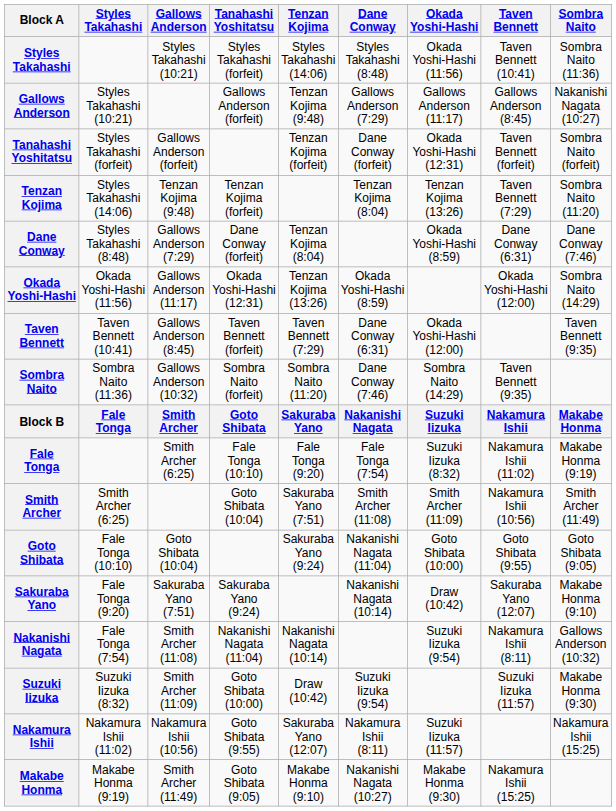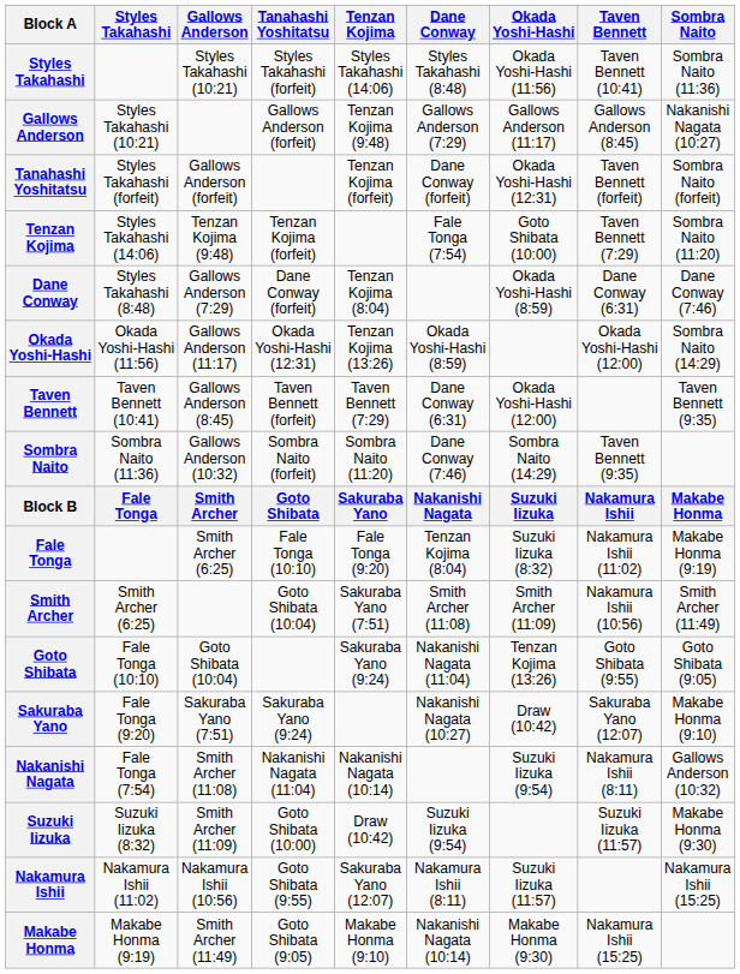row 5 | Dane Conway: Tenzan Kojima (8:04) -> Fale Tonga (7:54)
row 5 | Okada Yoshi-Hashi: Tenzan Kojima (13:26) -> Goto Shibata (10:00)
row 11 | Dane Conway: Fale Tonga (7:54) -> Tenzan Kojima (8:04)
row 13 | Okada Yoshi-Hashi: Goto Shibata (10:00) -> Tenzan Kojima (13:26)
row 14 | Dane Conway: Nakanishi Nagata (10:14) -> Nakanishi Nagata (10:27)
row 18 | Dane Conway: Nakanishi Nagata (10:27) -> Nakanishi Nagata (10:14)
